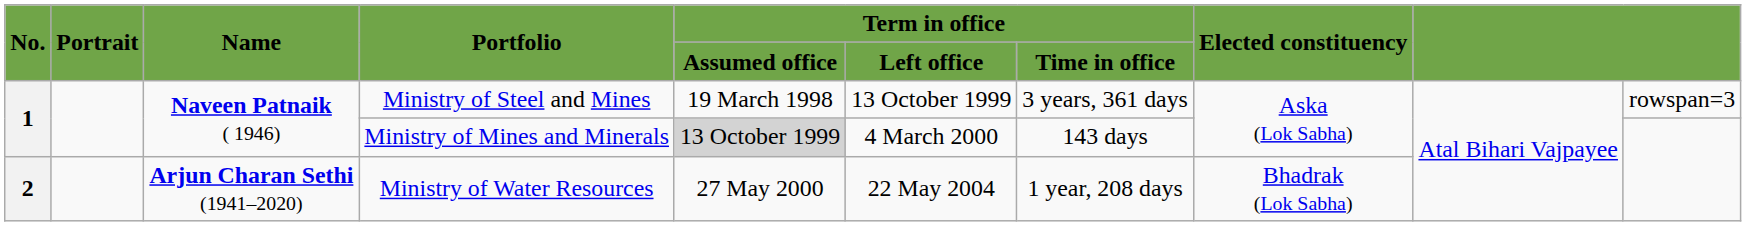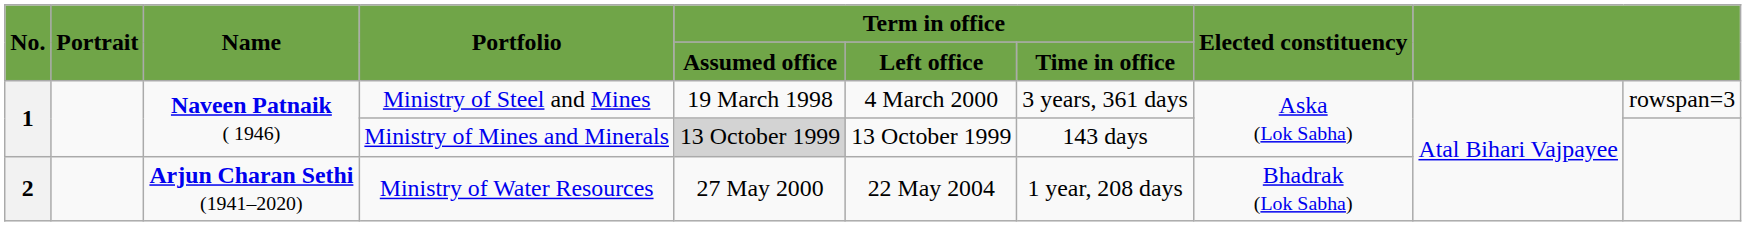Ministry of Steel and Mines | Term in office / Left office: 13 October 1999 -> 4 March 2000
Ministry of Mines and Minerals | Term in office / Left office: 4 March 2000 -> 13 October 1999
